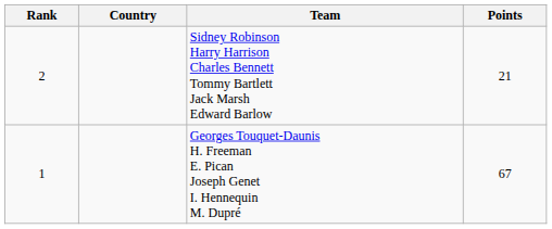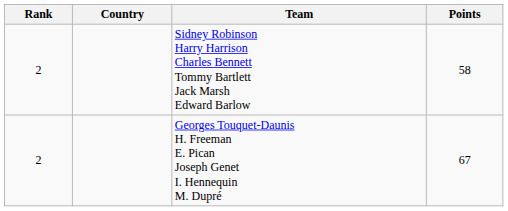row 2 | Points: 21 -> 58
row 3 | Rank: 1 -> 2
